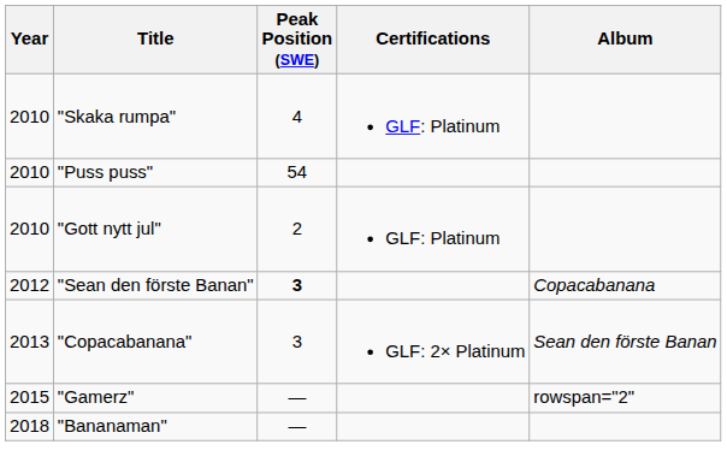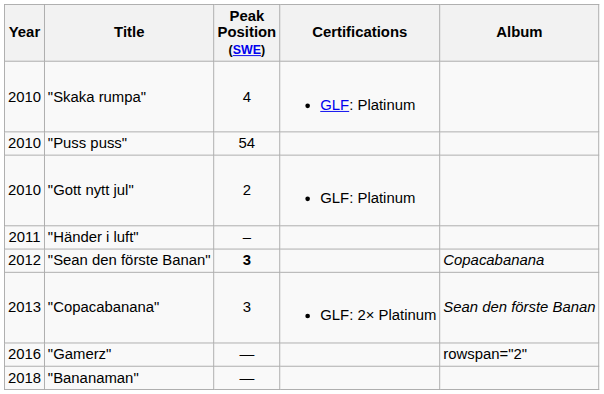+ row: 2011 | "Händer i luft" | –
"Gamerz" | Year: 2015 -> 2016
